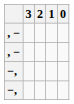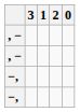columns swapped: 2 <-> 1
